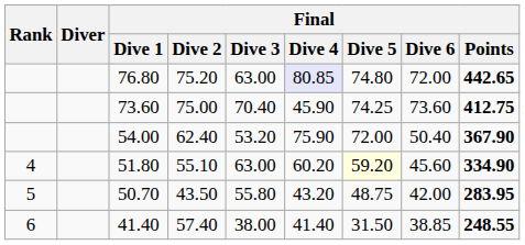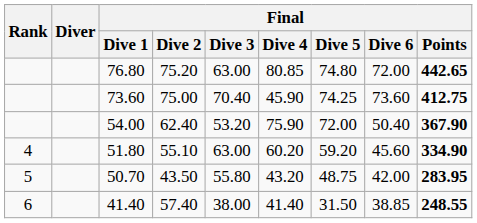76.80 | Final / Dive 4: lavender background -> no background
51.80 | Final / Dive 5: lightyellow background -> no background
